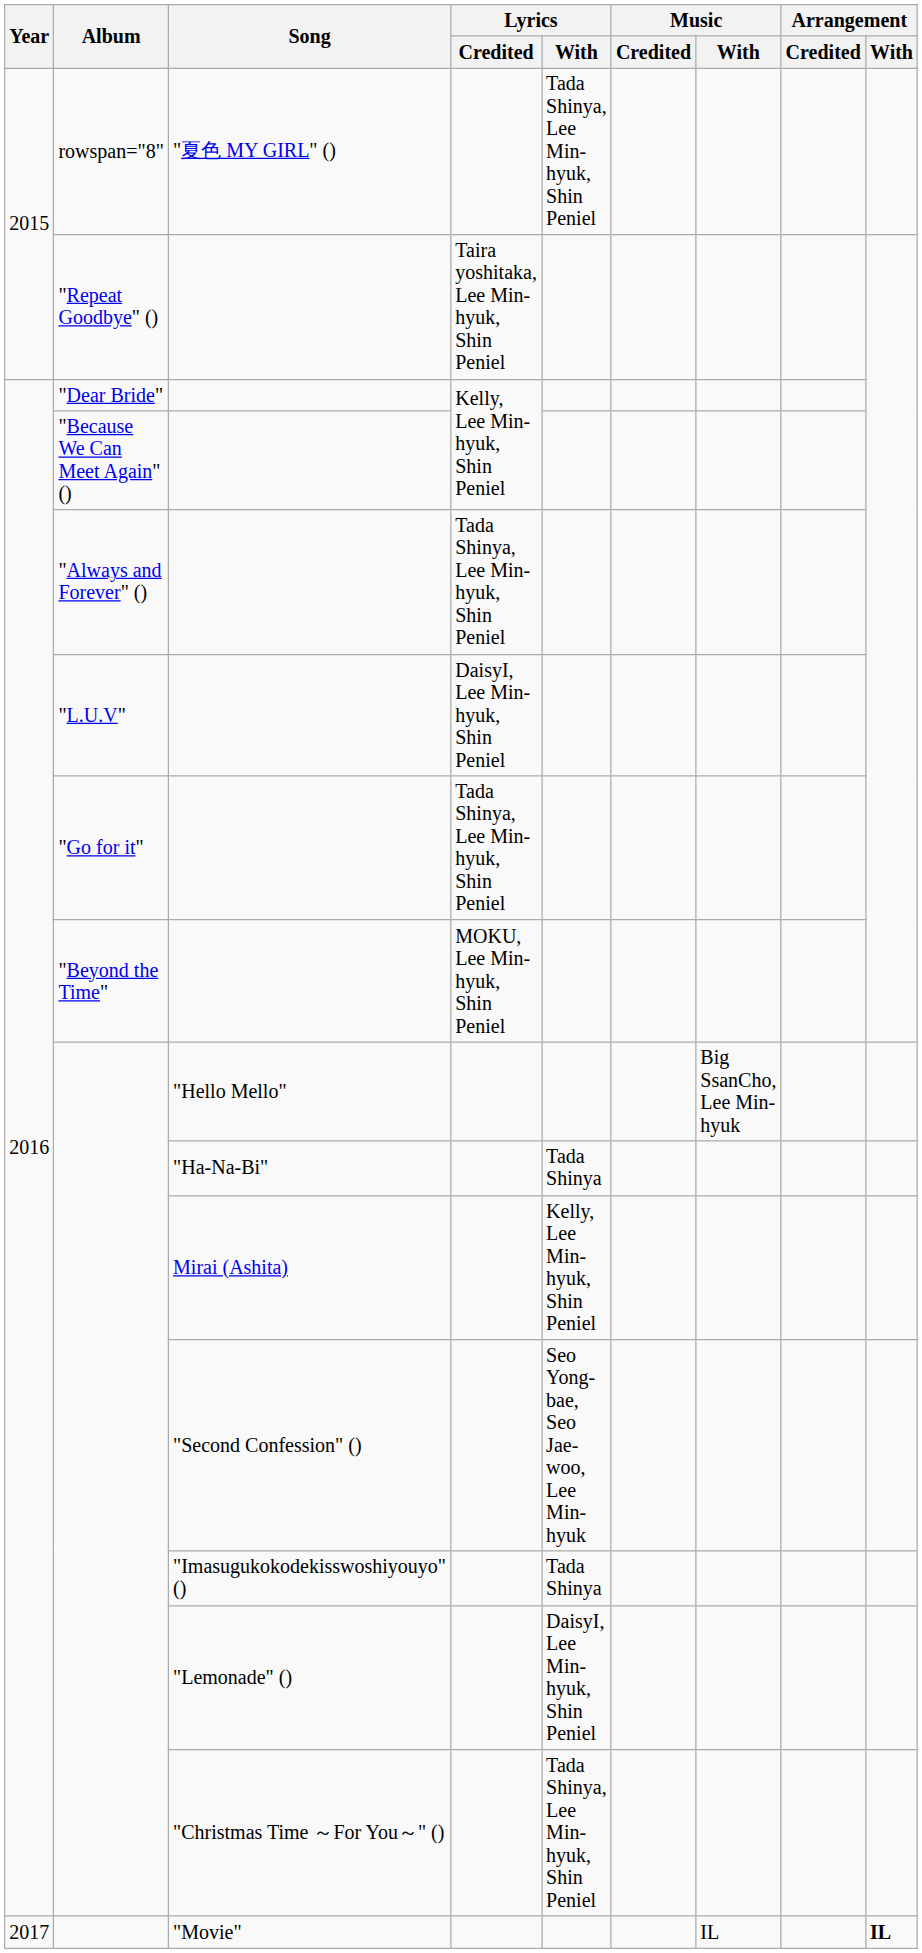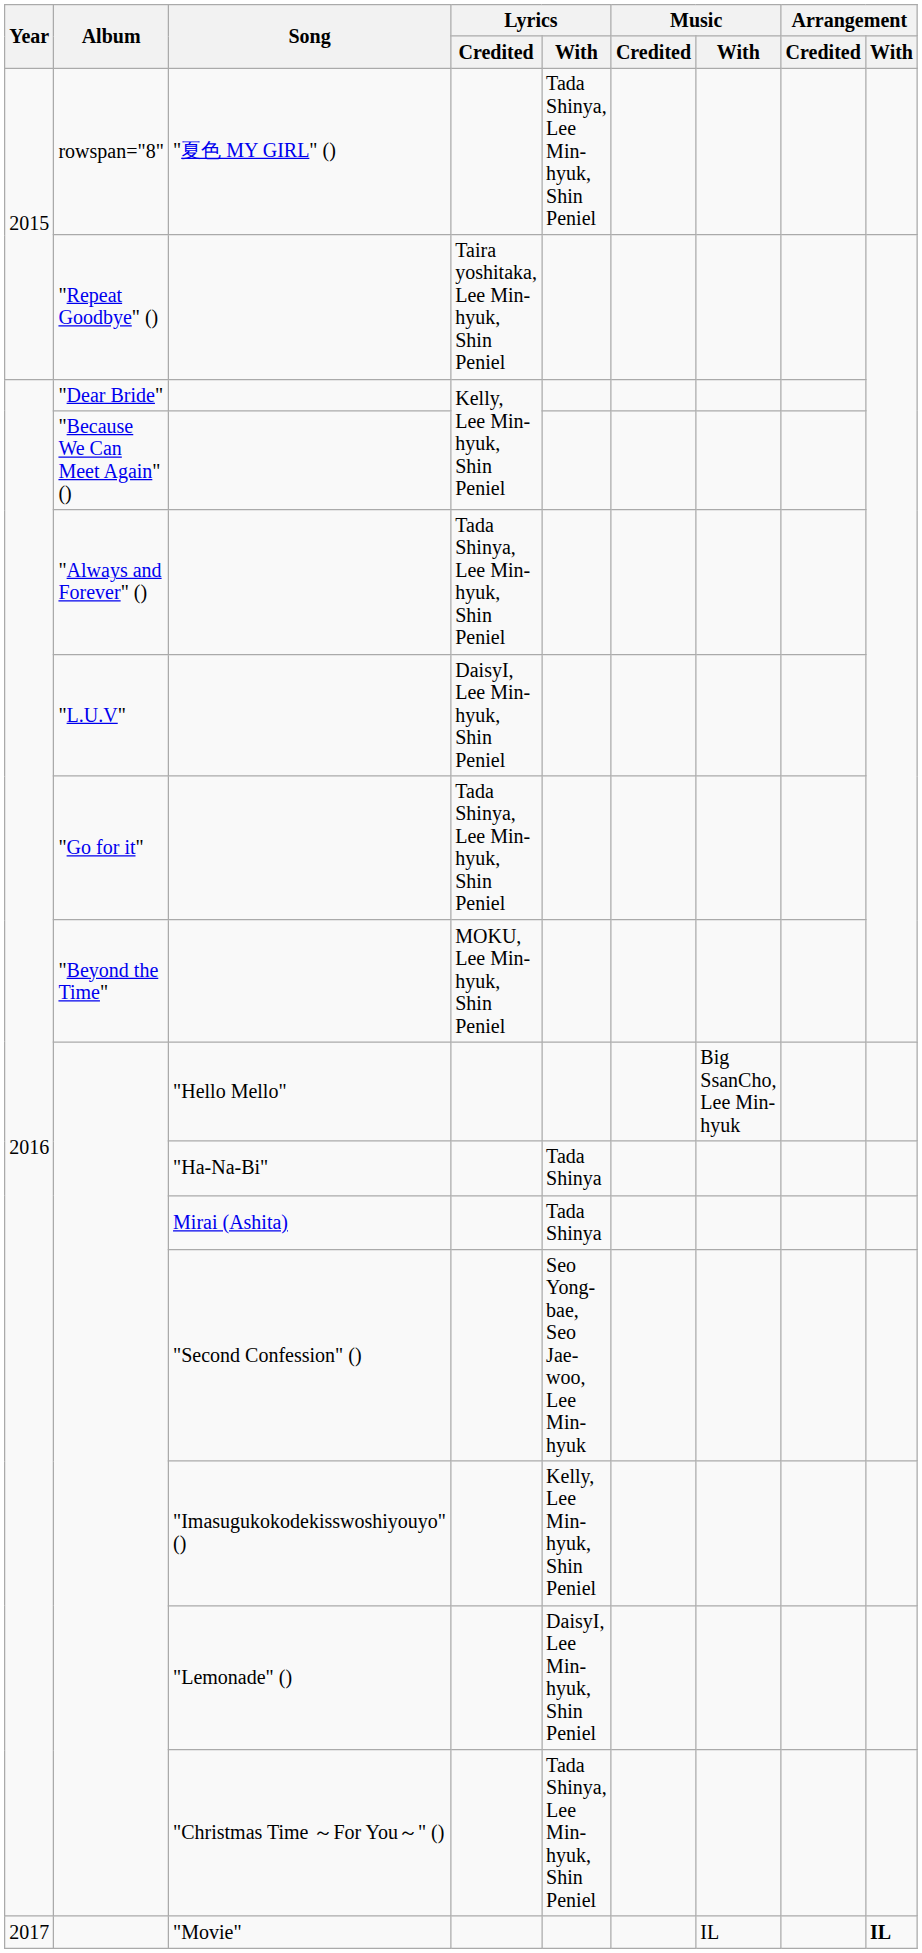Mirai (Ashita) | Lyrics / With: Kelly, Lee Min-hyuk, Shin Peniel -> Tada Shinya
"Imasugukokodekisswoshiyouyo" () | Lyrics / With: Tada Shinya -> Kelly, Lee Min-hyuk, Shin Peniel
